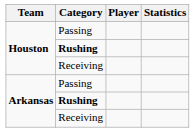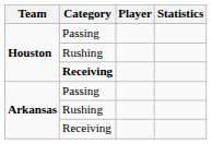Houston / Rushing | Category: bold -> normal
Houston / Receiving | Category: normal -> bold
Arkansas / Rushing | Category: bold -> normal
